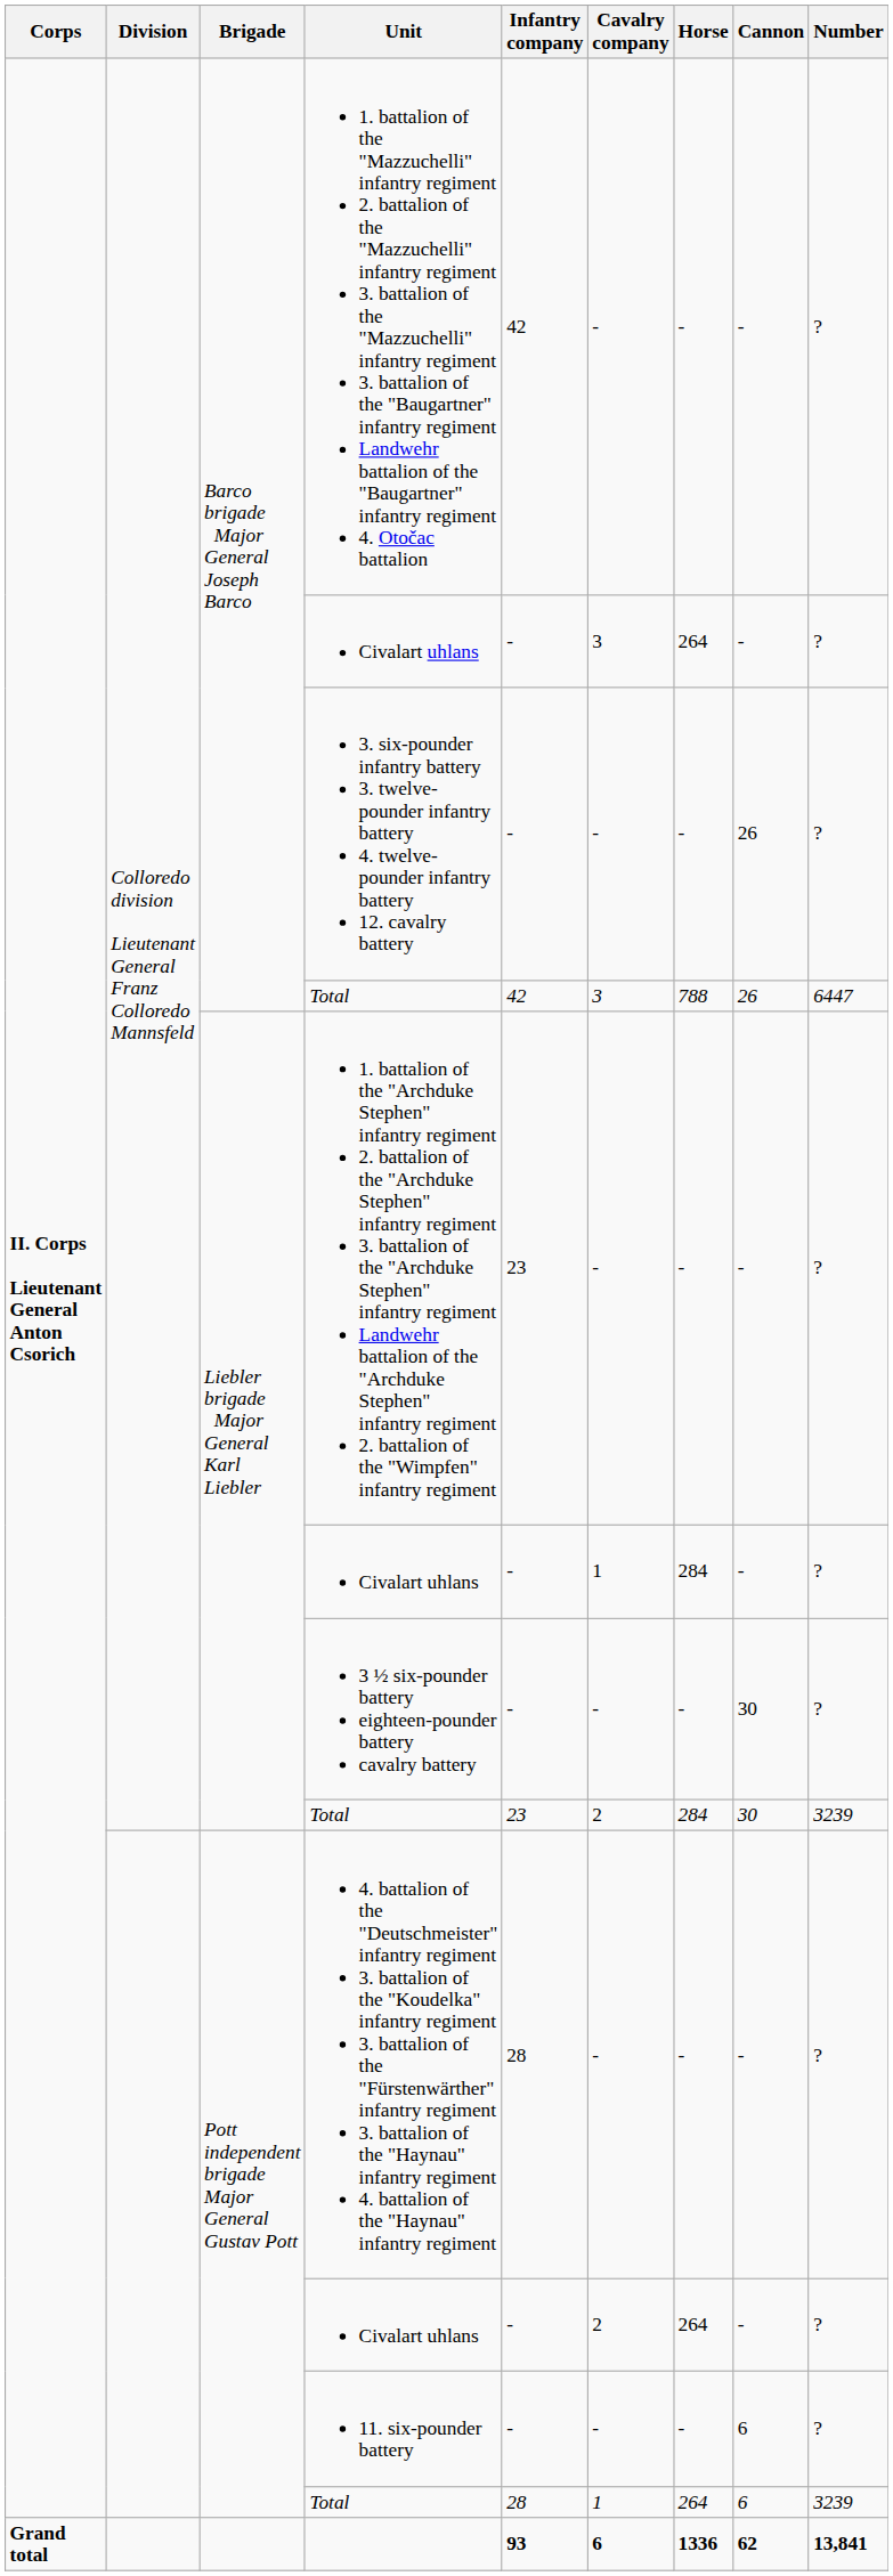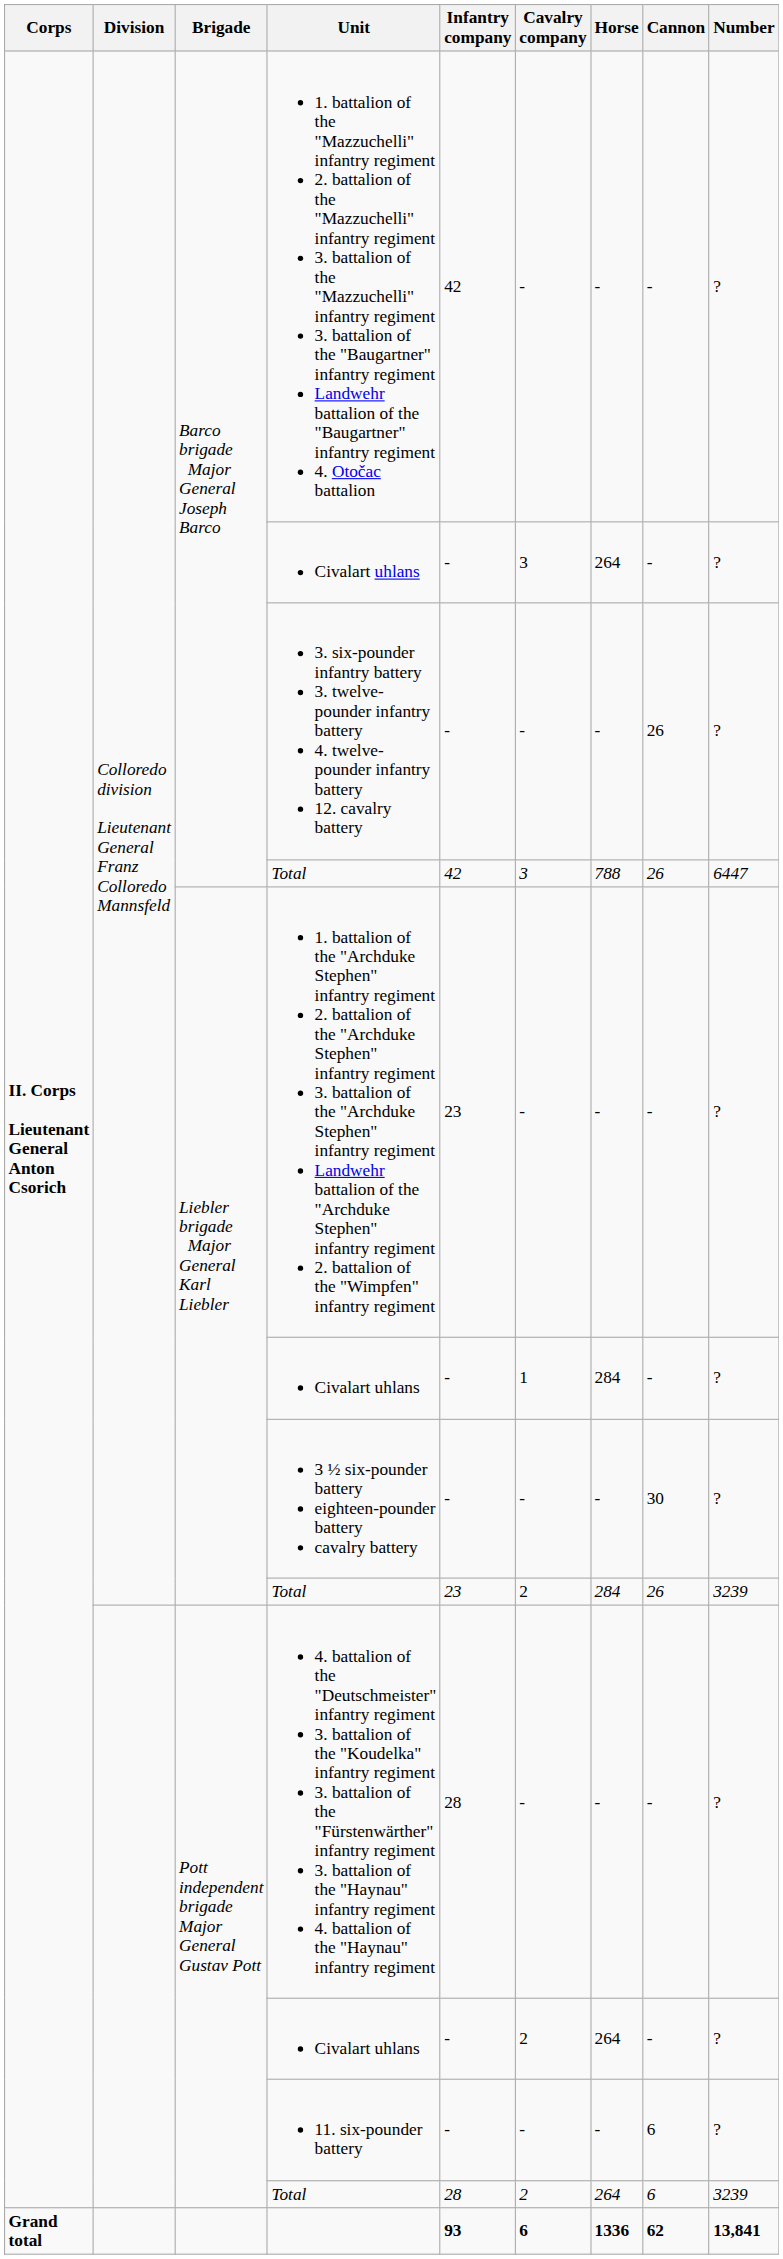Liebler brigade Major General Karl Liebler / Total | Cannon: 30 -> 26
Pott independent brigade Major General Gustav Pott / Total | Cavalry company: 1 -> 2
